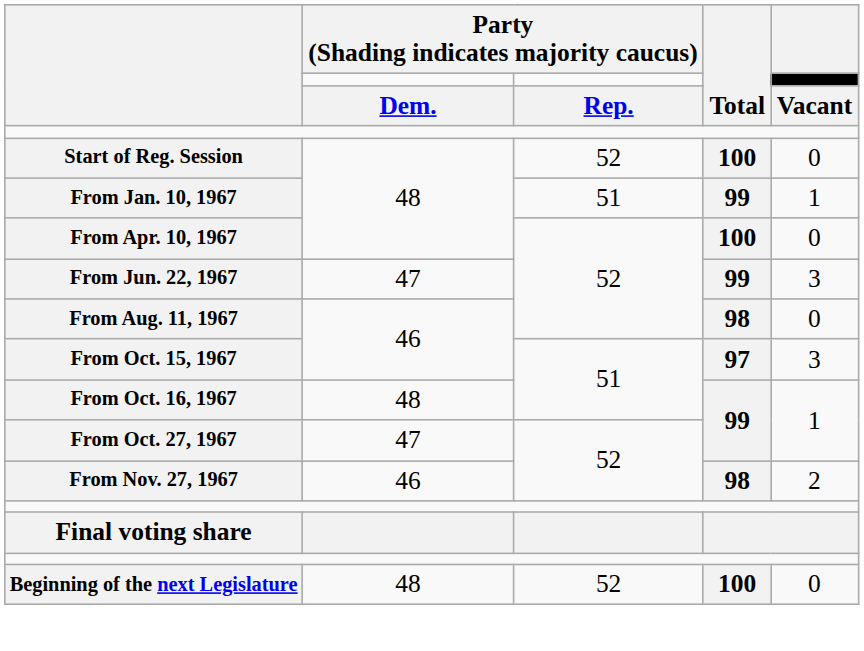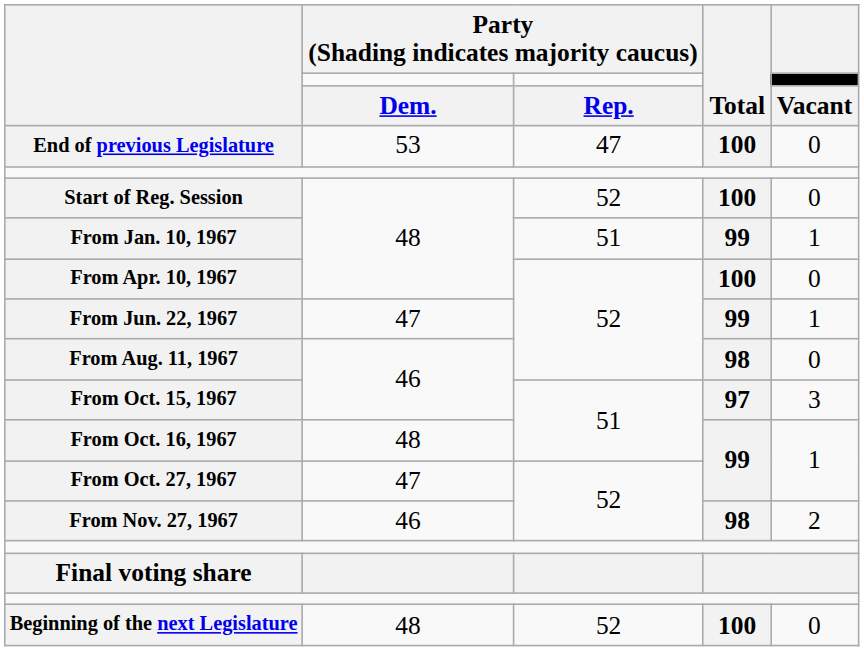+ row: End of previous Legislature | 53 | 47 | 100 | 0
From Jun. 22, 1967 | column 5: 3 -> 1
